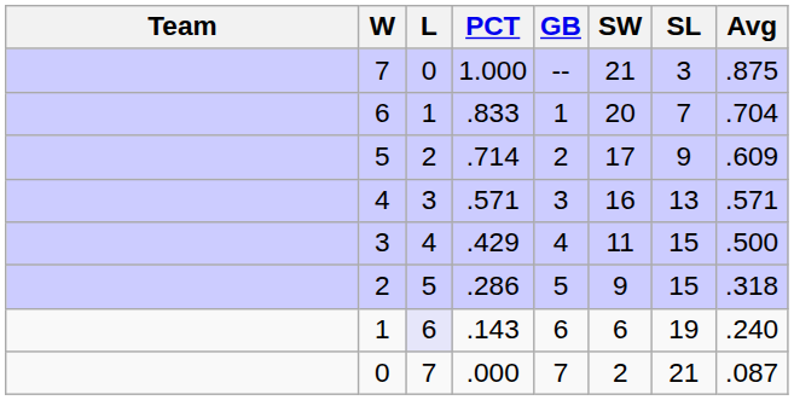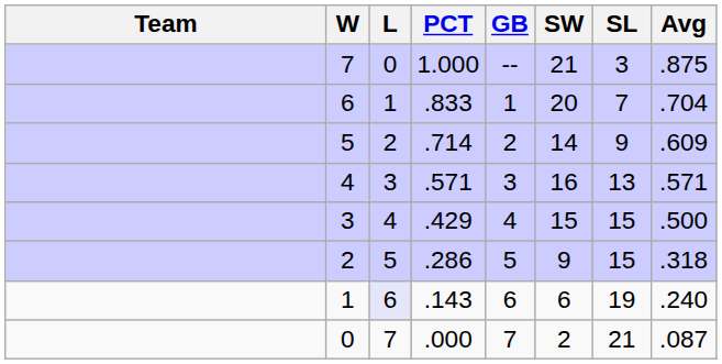row 4 | SW: 17 -> 14
row 6 | SW: 11 -> 15
